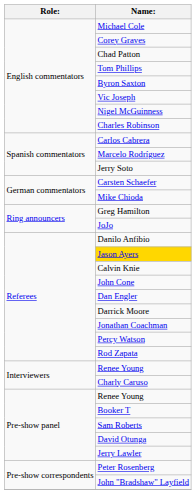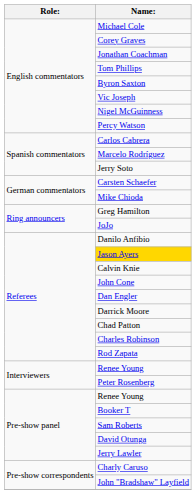row 4 | Name:: Chad Patton -> Jonathan Coachman
row 9 | Name:: Charles Robinson -> Percy Watson
row 23 | Name:: Jonathan Coachman -> Chad Patton
row 24 | Name:: Percy Watson -> Charles Robinson
row 27 | Name:: Charly Caruso -> Peter Rosenberg
row 33 | Name:: Peter Rosenberg -> Charly Caruso
